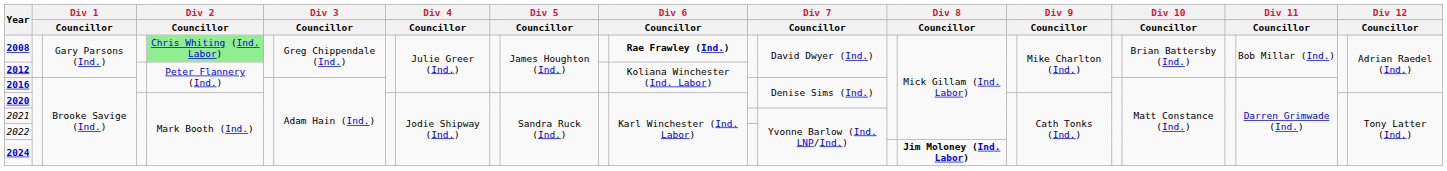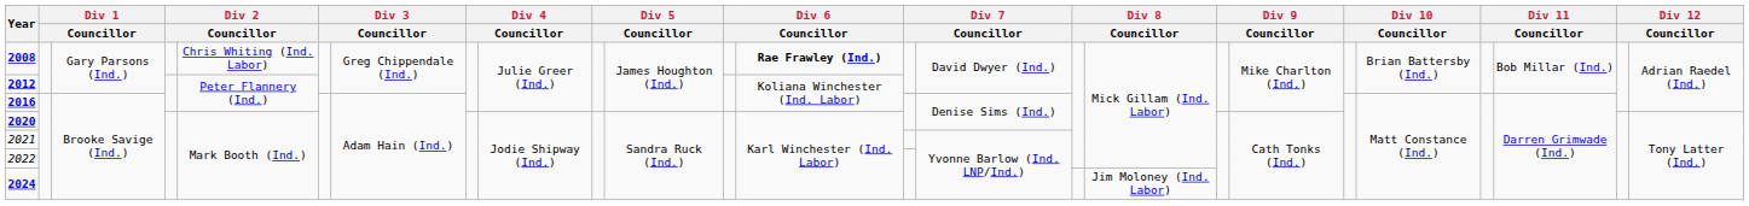2008 | column 5: lightgreen background -> no background
2024 | column 17: bold -> normal
